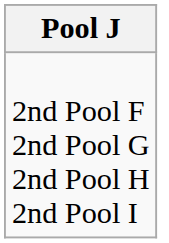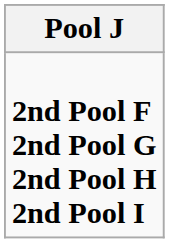row 2 | column 1: normal -> bold
